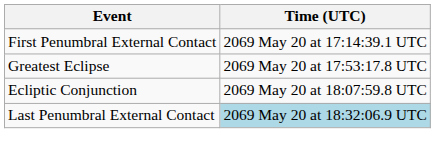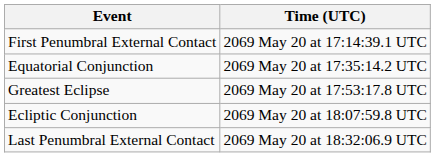+ row: Equatorial Conjunction | 2069 May 20 at 17:35:14.2 UTC
Last Penumbral External Contact | Time (UTC): lightblue background -> no background
